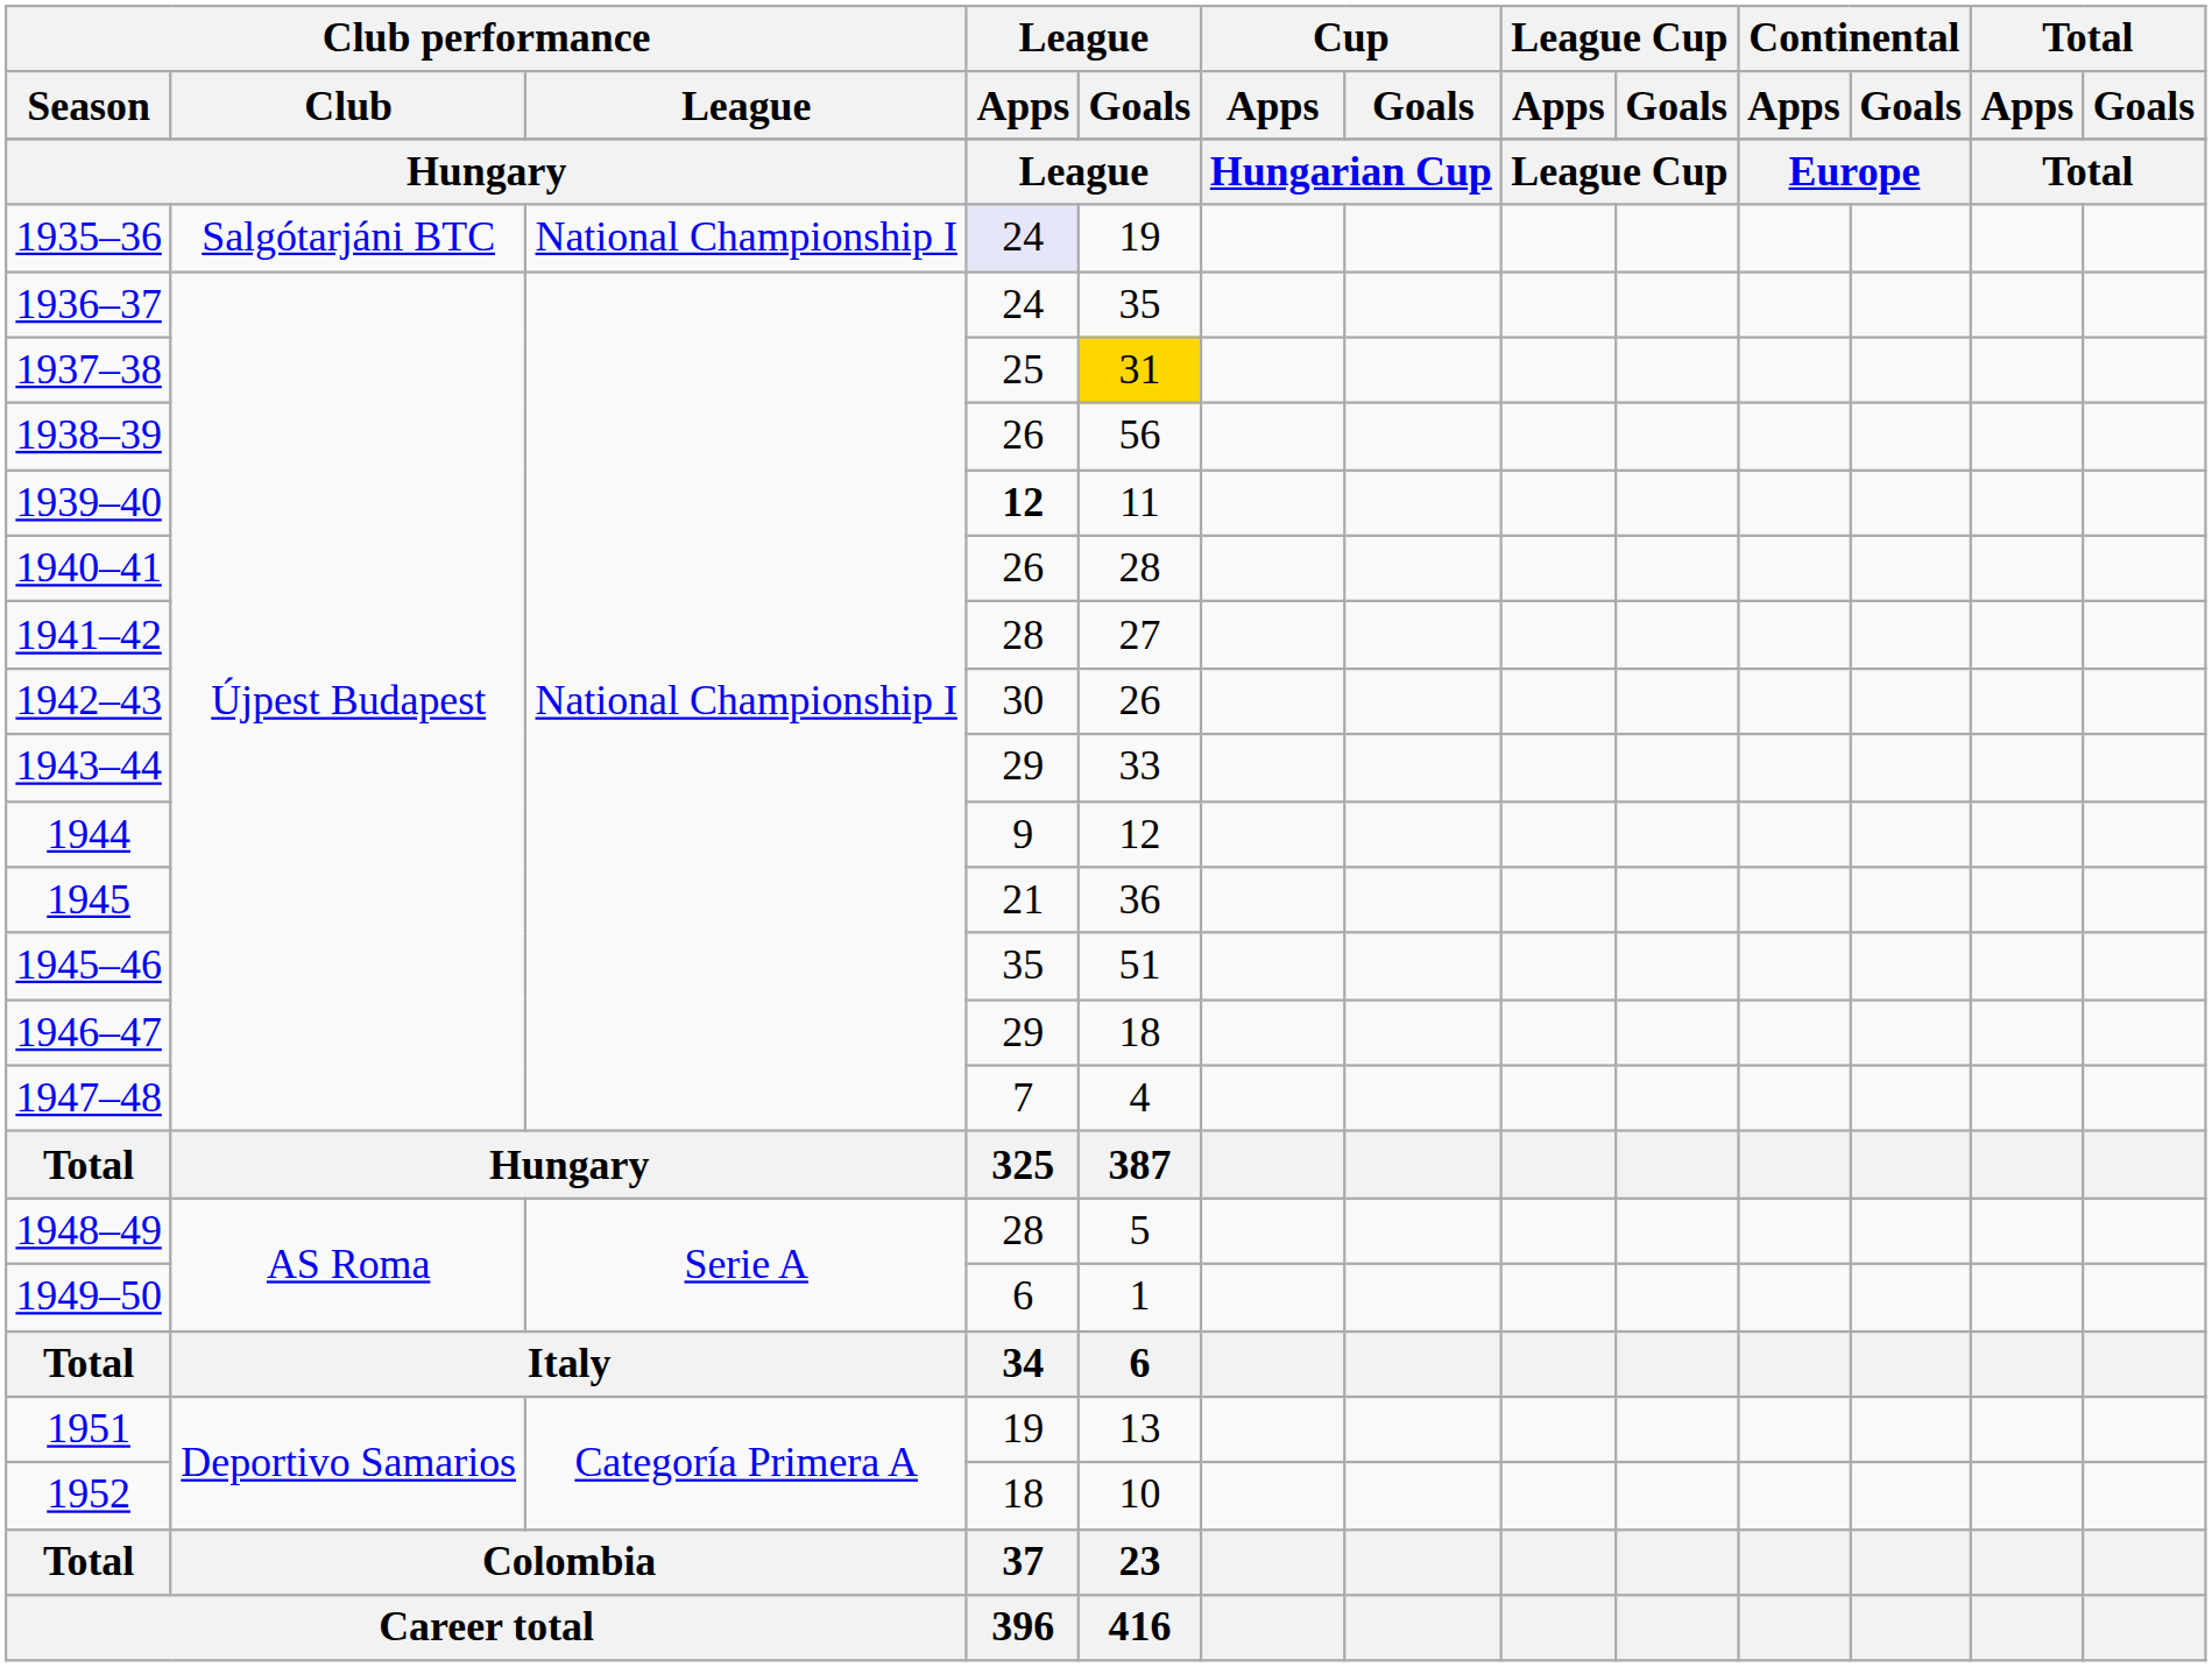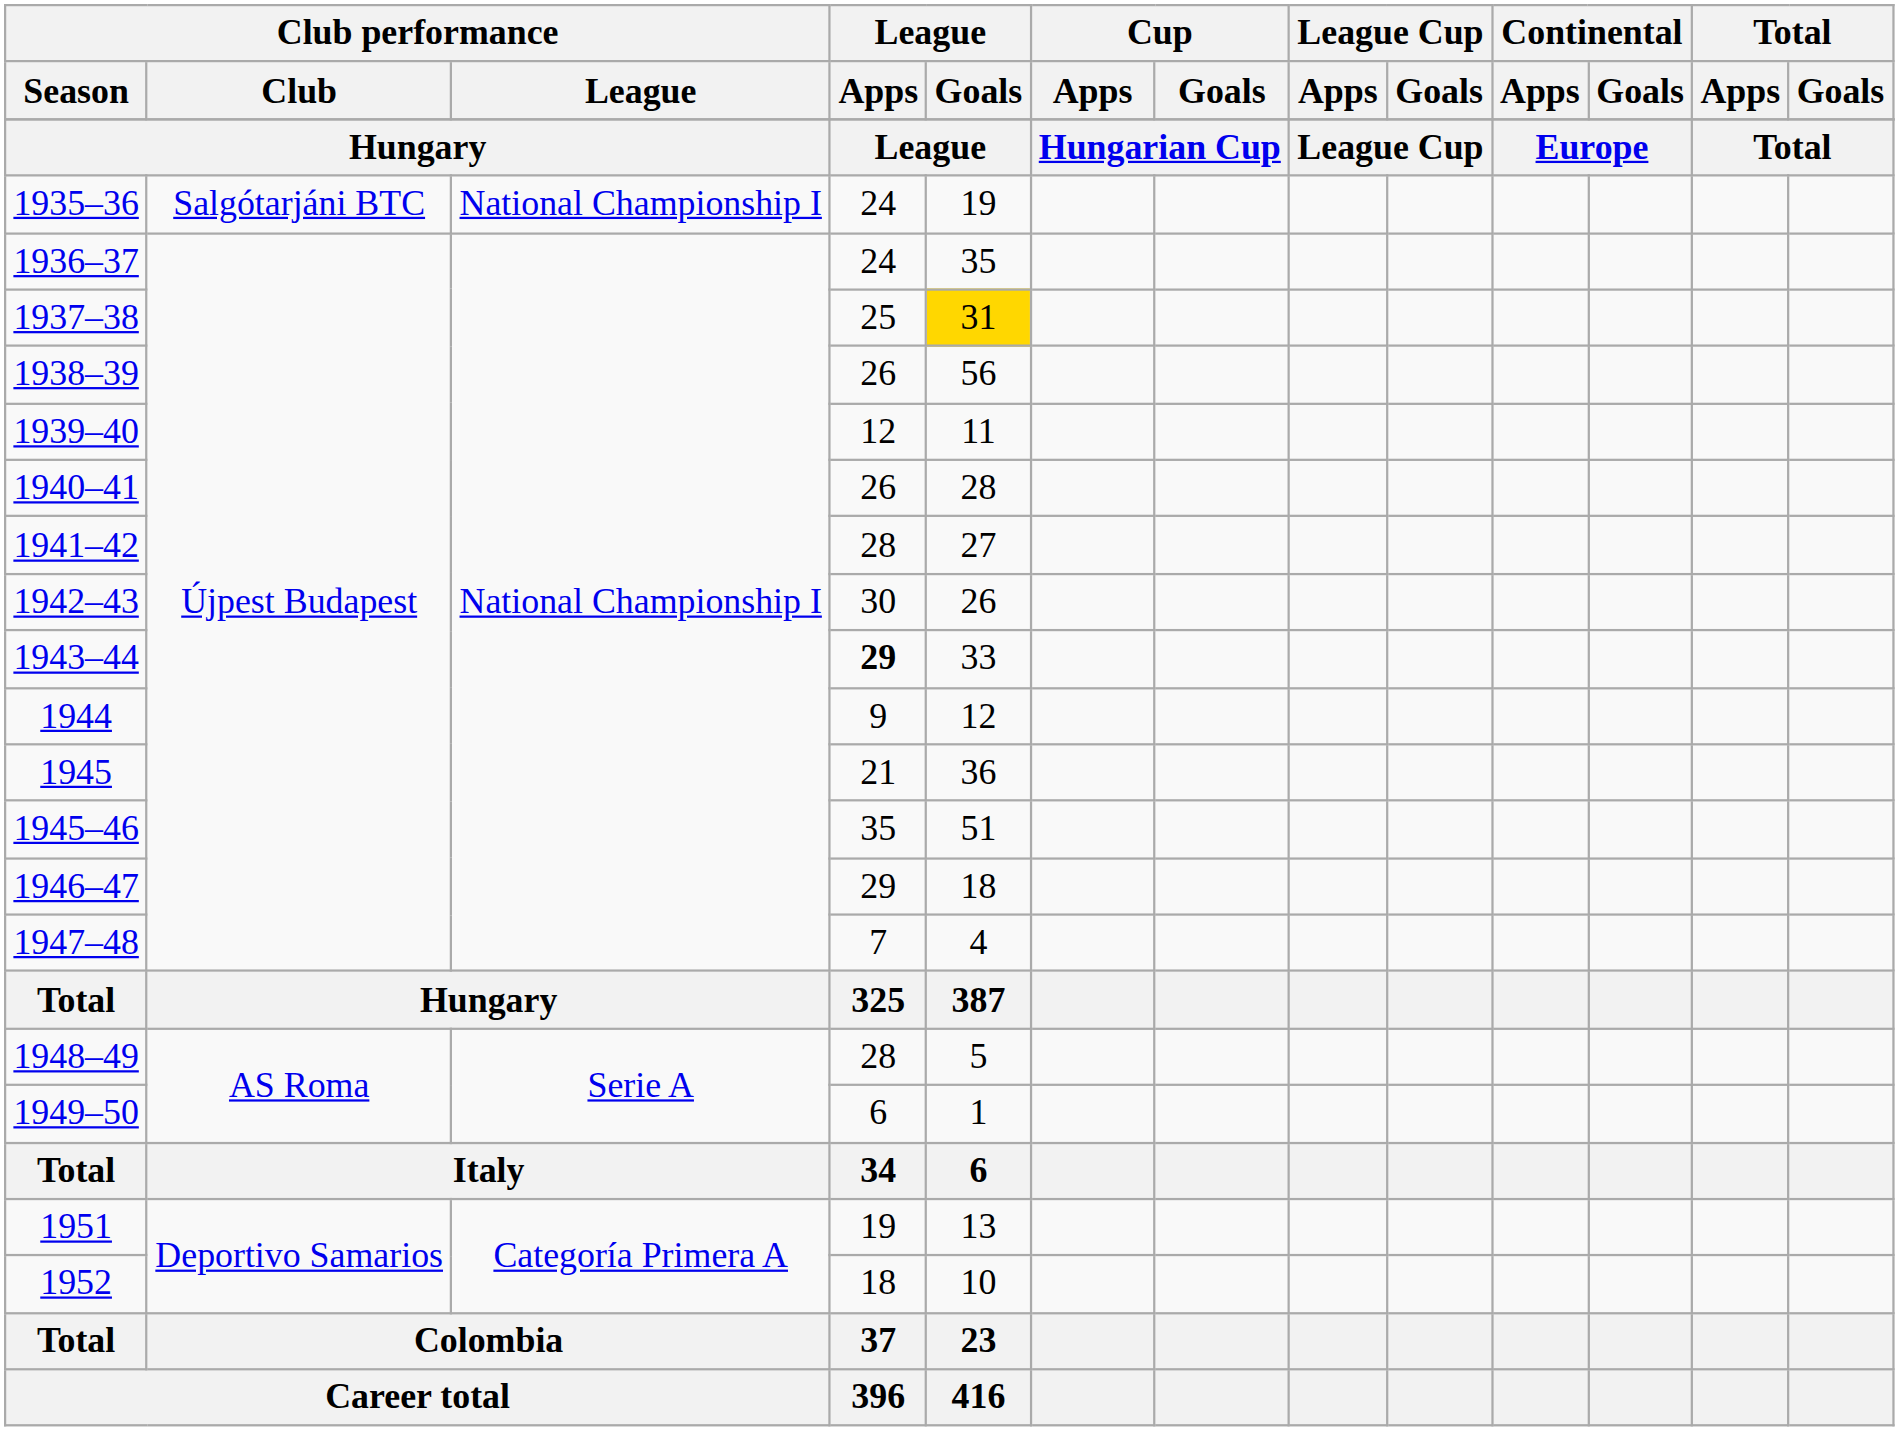1935–36 | League / Apps: lavender background -> no background
1939–40 | League / Apps: bold -> normal
1943–44 | League / Apps: normal -> bold
